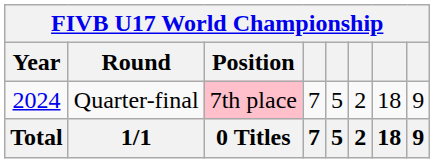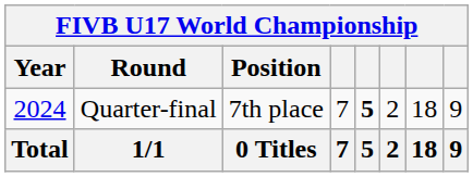Quarter-final | Position: pink background -> no background
Quarter-final | column 5: normal -> bold
